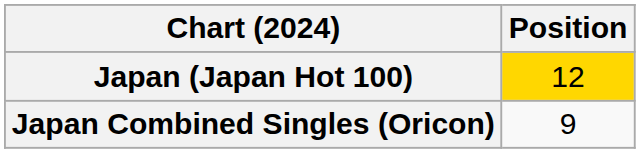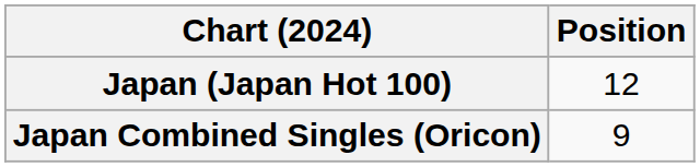Japan (Japan Hot 100) | Position: gold background -> no background
